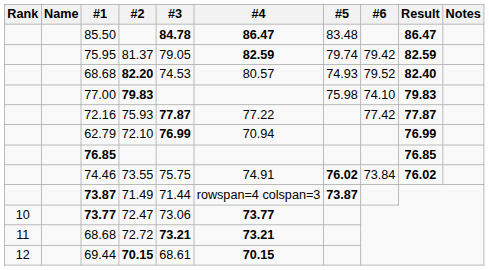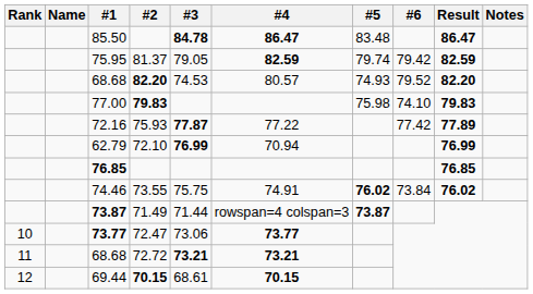68.68 / 82.20 | Result: 82.40 -> 82.20
72.16 | Result: 77.87 -> 77.89
